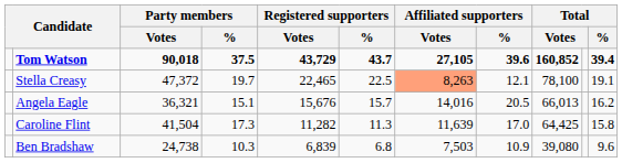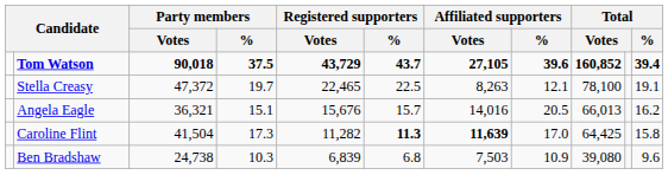Stella Creasy | Affiliated supporters / Votes: lightsalmon background -> no background
Caroline Flint | Registered supporters / %: normal -> bold
Caroline Flint | Affiliated supporters / Votes: normal -> bold
